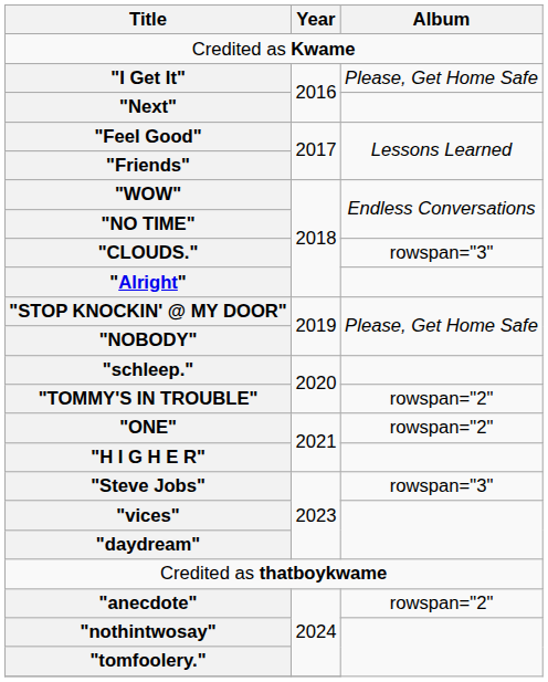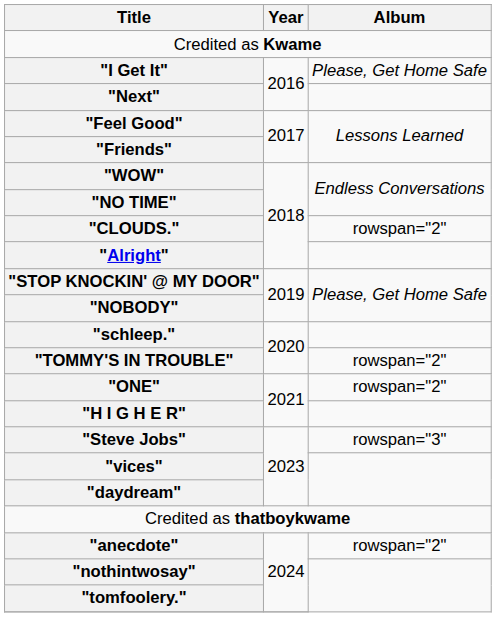"CLOUDS." | Album: rowspan="3" -> rowspan="2"
